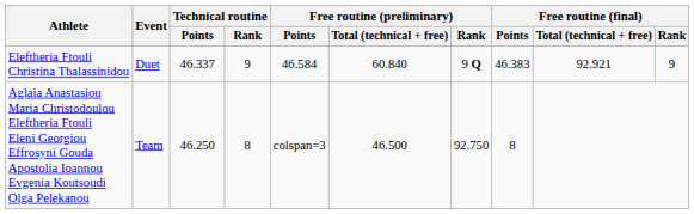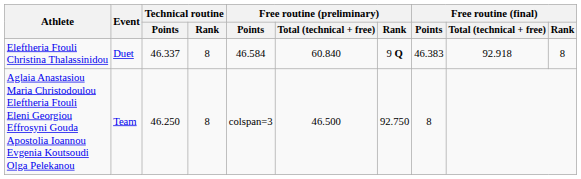Eleftheria Ftouli Christina Thalassinidou | Technical routine / Rank: 9 -> 8
Eleftheria Ftouli Christina Thalassinidou | Free routine (final) / Total (technical + free): 92.921 -> 92.918
Eleftheria Ftouli Christina Thalassinidou | Free routine (final) / Rank: 9 -> 8
